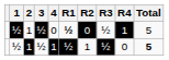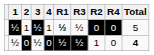columns swapped: R2 <-> R3
row 2 | 4: 0 -> 1
row 2 | R4: 1 -> 0
row 3 | 2: 1 -> 0
row 3 | 4: 1 -> 0
row 3 | Total: 5 -> 4
